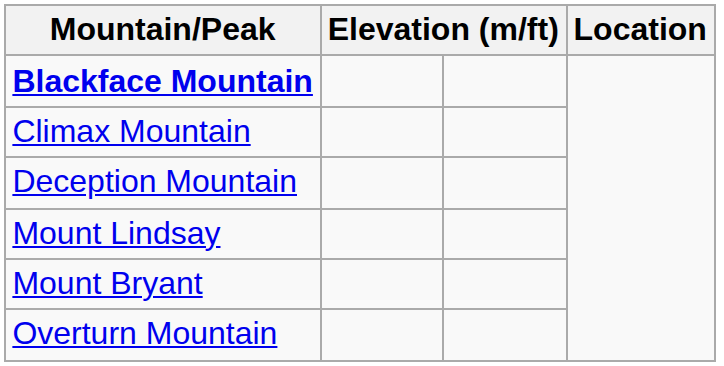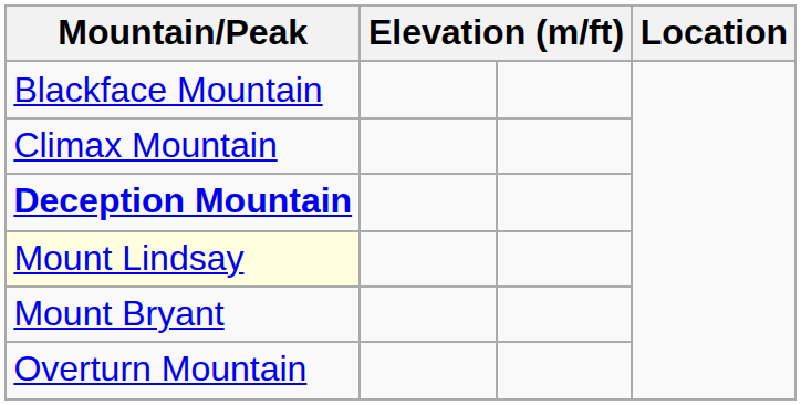Blackface Mountain | Mountain/Peak: bold -> normal
Deception Mountain | Mountain/Peak: normal -> bold
Mount Lindsay | Mountain/Peak: no background -> lightyellow background
